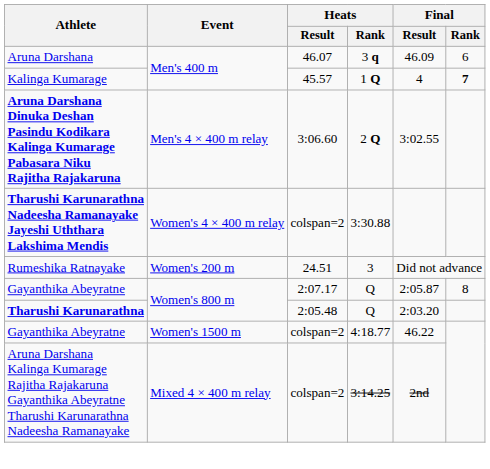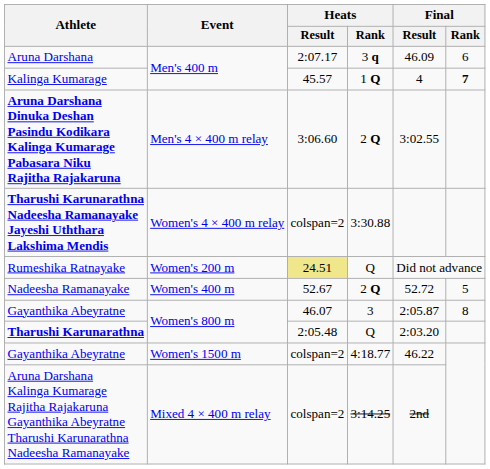Aruna Darshana | Heats / Result: 46.07 -> 2:07.17
Rumeshika Ratnayake | Heats / Result: no background -> khaki background
Rumeshika Ratnayake | Heats / Rank: 3 -> Q
+ row: Nadeesha Ramanayake | Women's 400 m | 52.67 | 2 Q | 52.72 | 5
Gayanthika Abeyratne / Women's 800 m | Heats / Result: 2:07.17 -> 46.07
Gayanthika Abeyratne / Women's 800 m | Heats / Rank: Q -> 3
